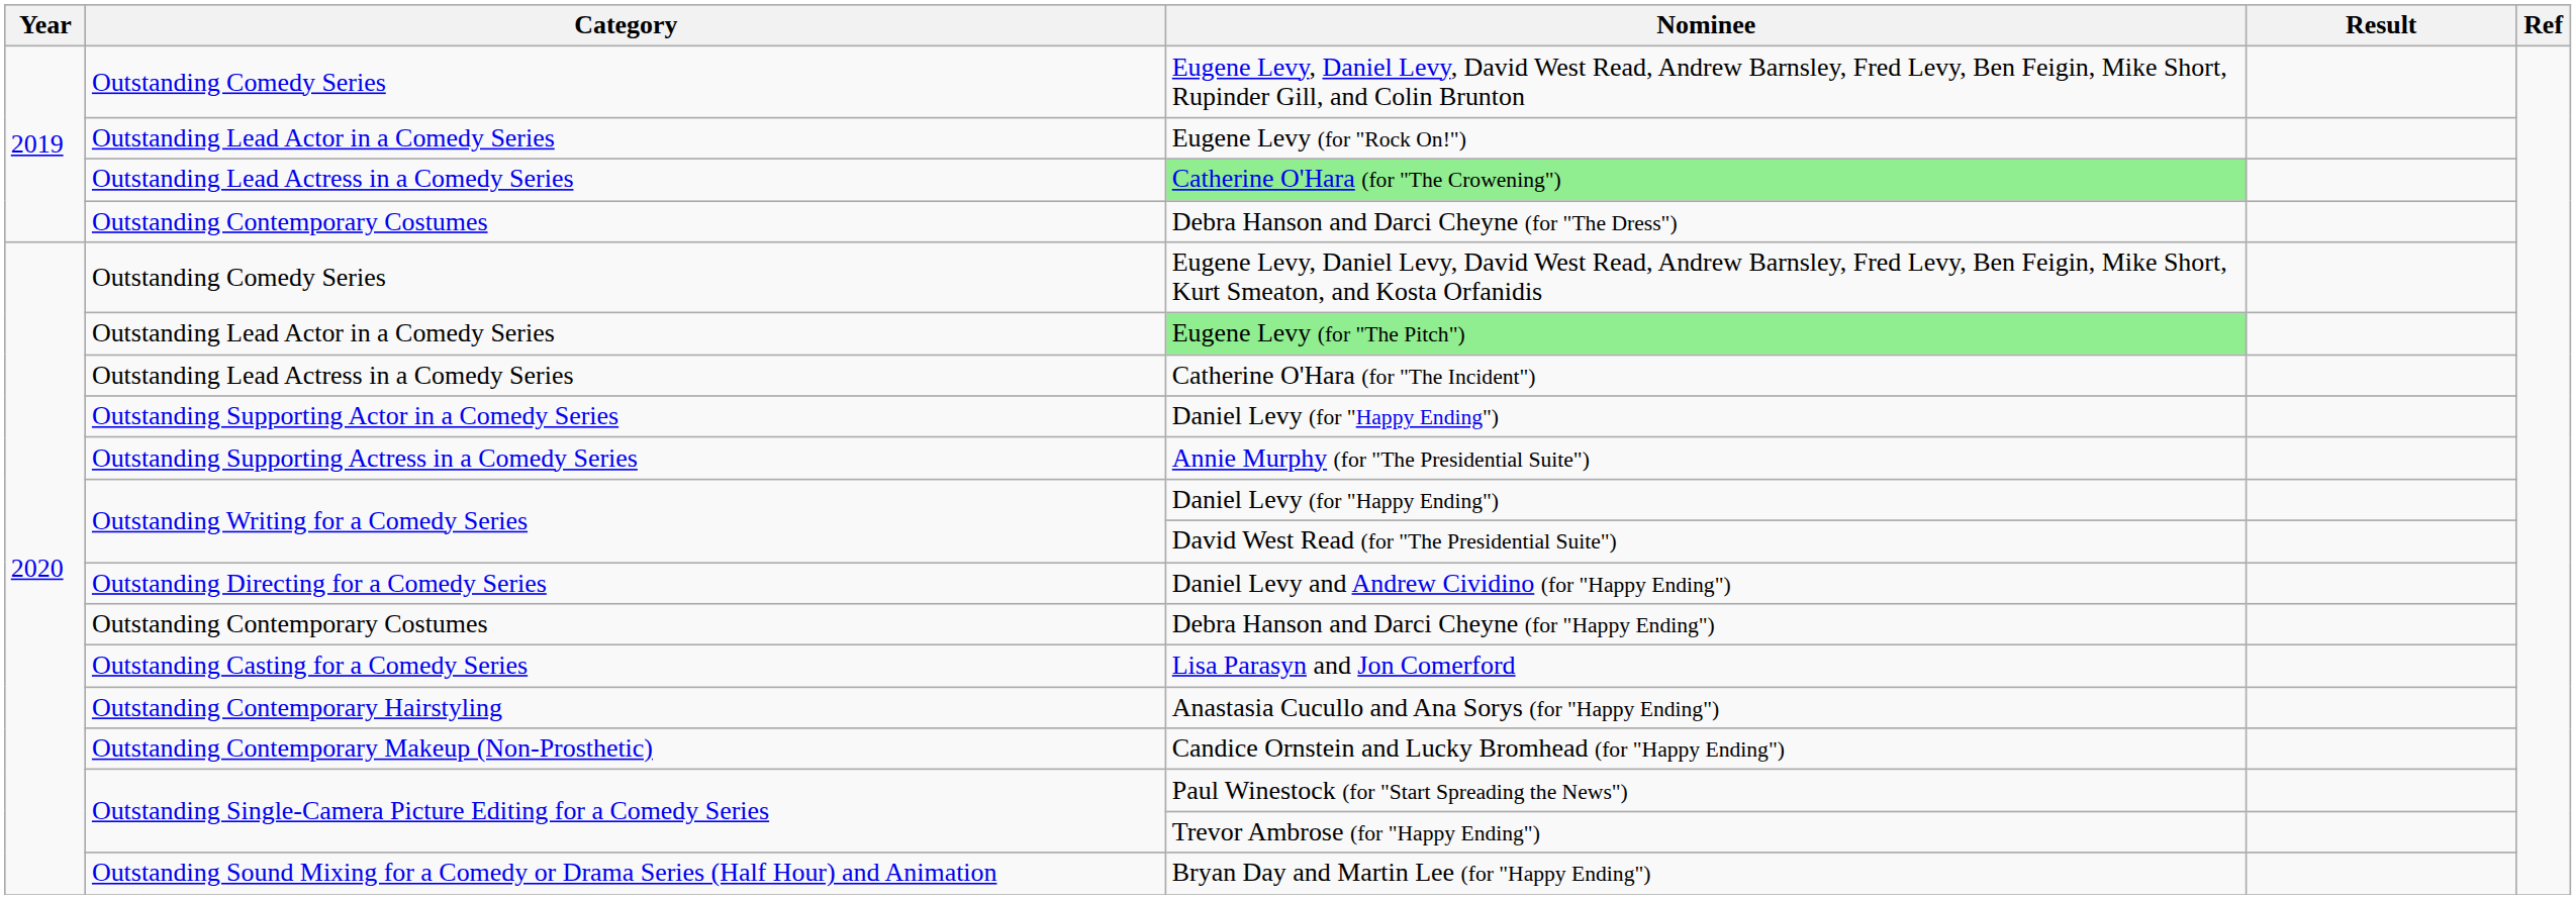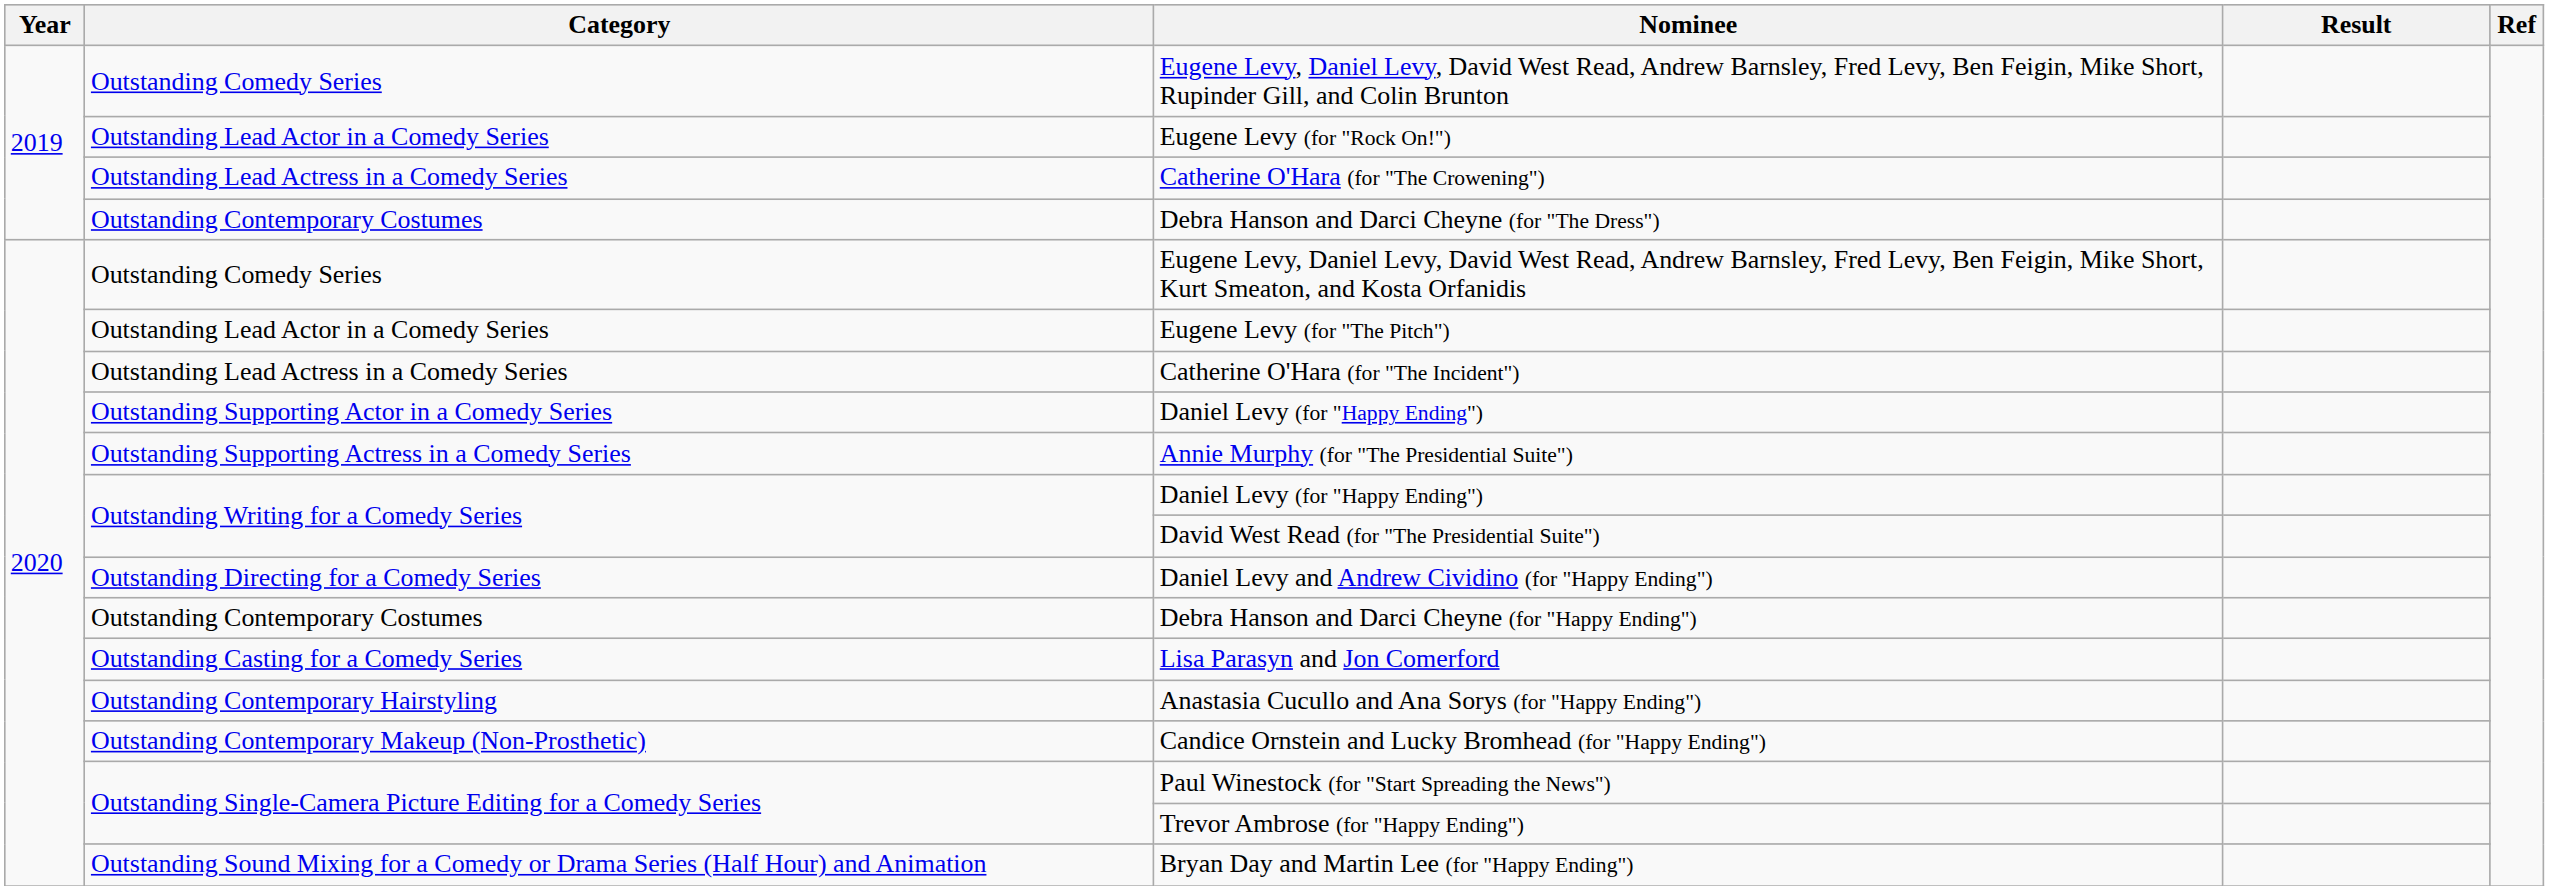Catherine O'Hara (for "The Crowening") | Nominee: lightgreen background -> no background
Eugene Levy (for "The Pitch") | Nominee: lightgreen background -> no background
